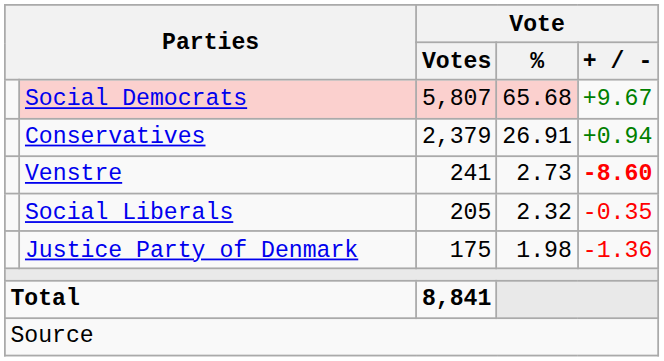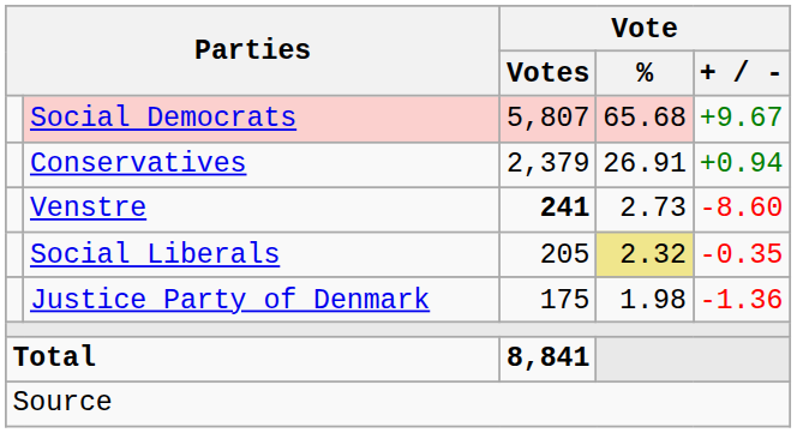Venstre | Vote / Votes: normal -> bold
Venstre | Vote / + / -: bold -> normal
Social Liberals | Vote / %: no background -> khaki background
